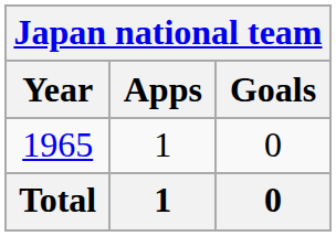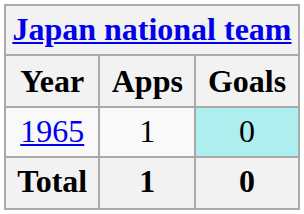1965 | Goals: no background -> paleturquoise background
